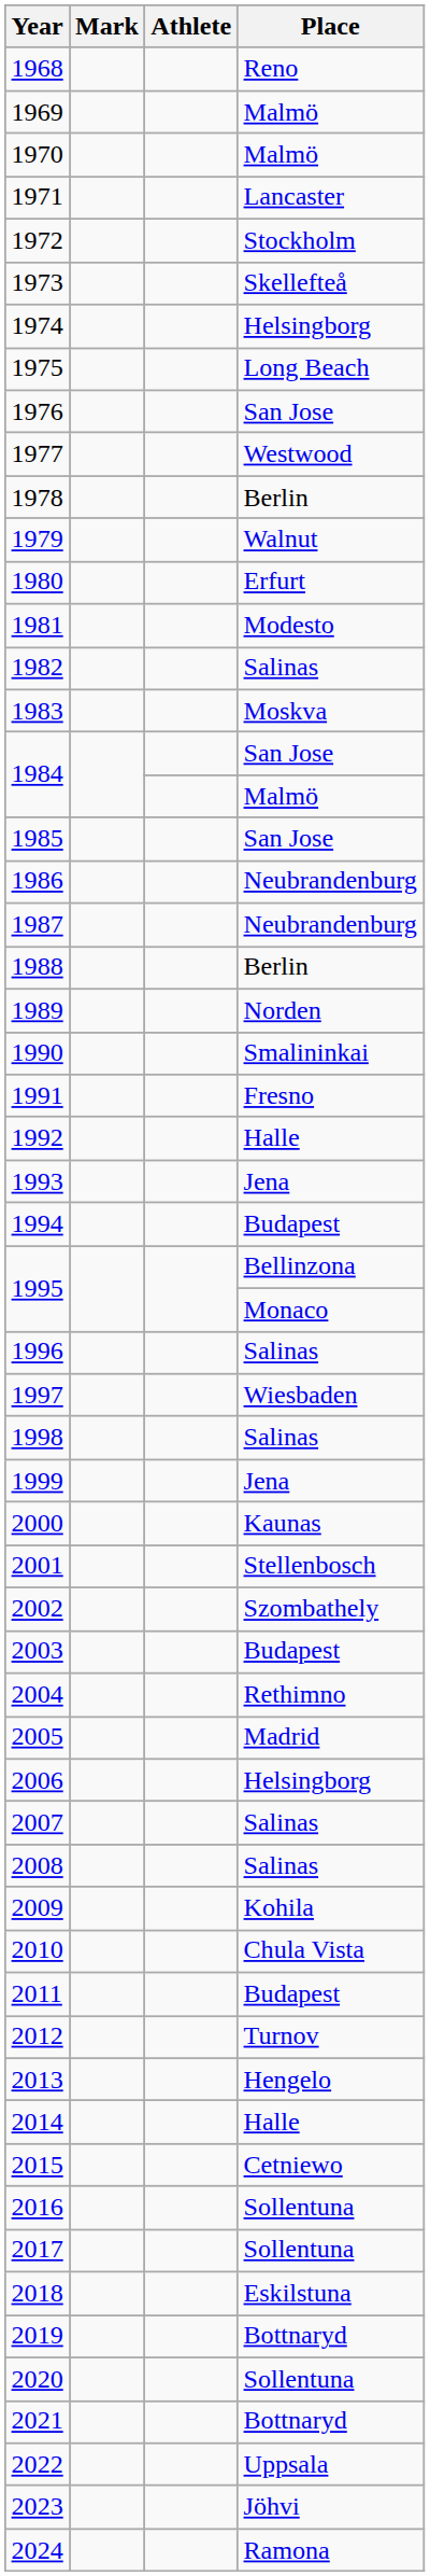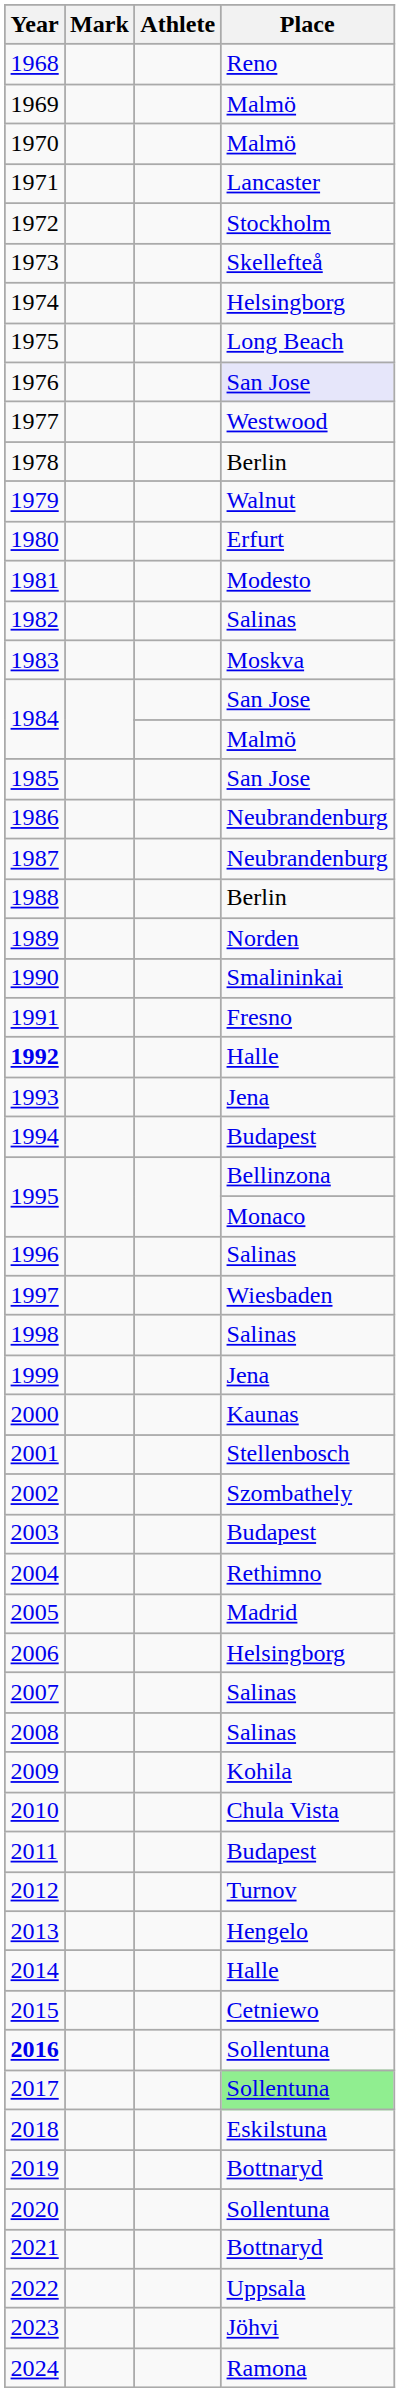1976 | Place: no background -> lavender background
1992 | Year: normal -> bold
2016 | Year: normal -> bold
2017 | Place: no background -> lightgreen background
